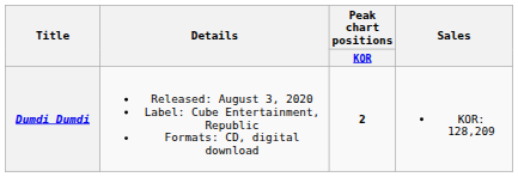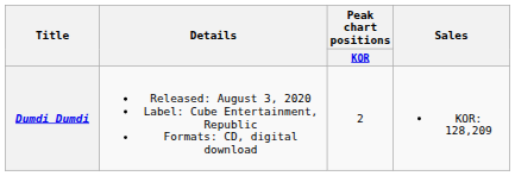Dumdi Dumdi | Peak chart positions / KOR: bold -> normal
